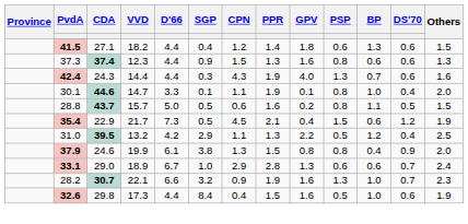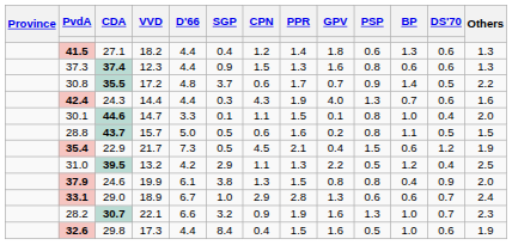41.5 | Others: 1.5 -> 1.3
+ row: 30.8 | 35.5 | 17.2 | 4.8 | 3.7 | 0.6 | 1.7 | 0.7 | 0.9 | 1.4 | 0.5 | 2.2
30.1 | PPR: 1.9 -> 1.5
